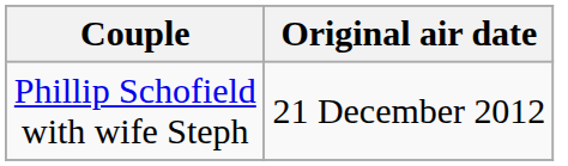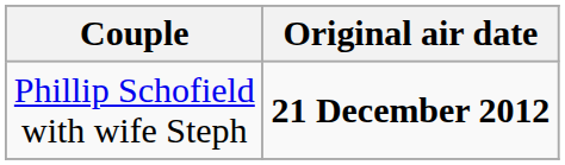Phillip Schofield with wife Steph | Original air date: normal -> bold
